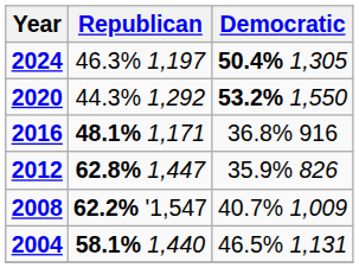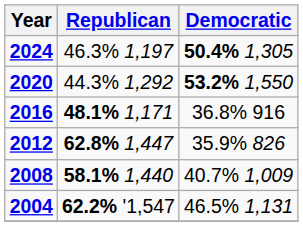2008 | Republican: 62.2% '1,547 -> 58.1% 1,440
2004 | Republican: 58.1% 1,440 -> 62.2% '1,547
